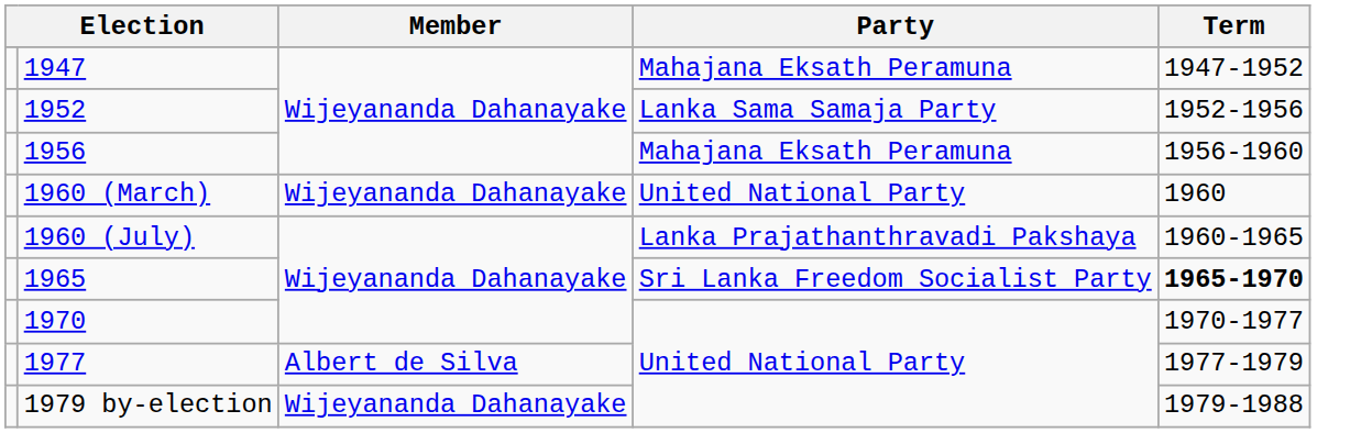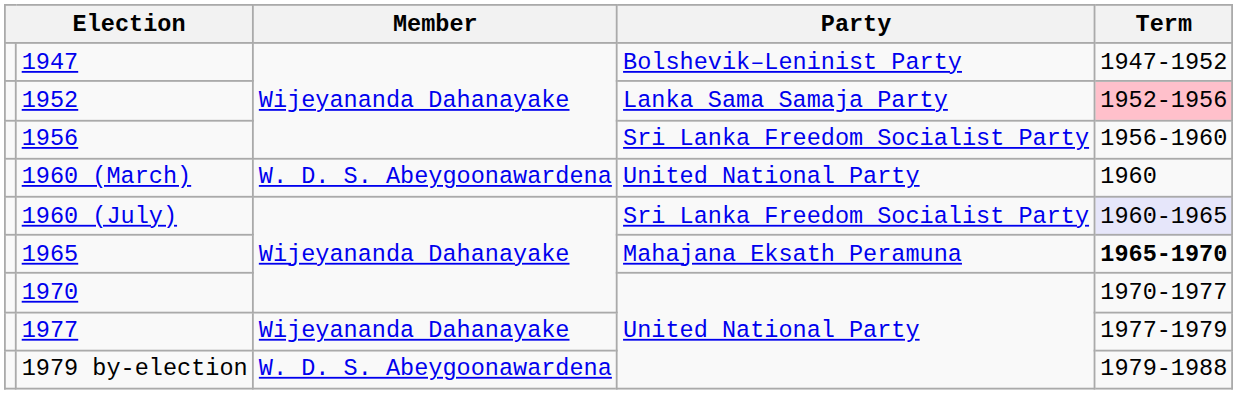1947 | Party: Mahajana Eksath Peramuna -> Bolshevik–Leninist Party
1952 | Term: no background -> pink background
1956 | Party: Mahajana Eksath Peramuna -> Sri Lanka Freedom Socialist Party
1960 (March) | Member: Wijeyananda Dahanayake -> W. D. S. Abeygoonawardena
1960 (July) | Party: Lanka Prajathanthravadi Pakshaya -> Sri Lanka Freedom Socialist Party
1960 (July) | Term: no background -> lavender background
1965 | Party: Sri Lanka Freedom Socialist Party -> Mahajana Eksath Peramuna
1977 | Member: Albert de Silva -> Wijeyananda Dahanayake
1979 by-election | Member: Wijeyananda Dahanayake -> W. D. S. Abeygoonawardena
